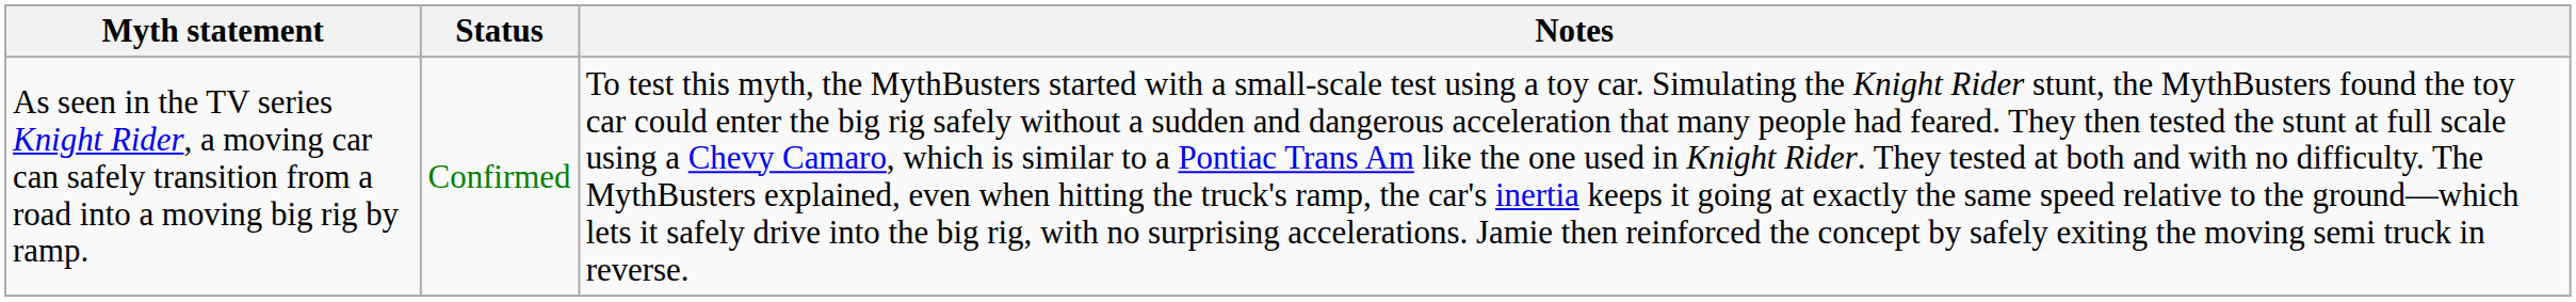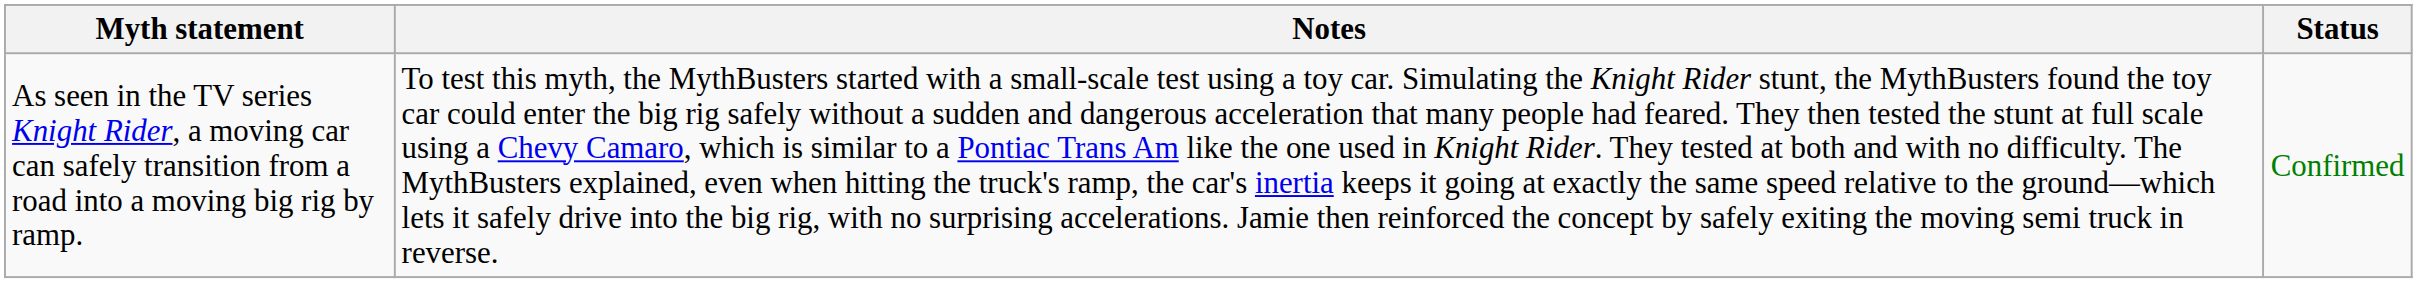columns swapped: Status <-> Notes
